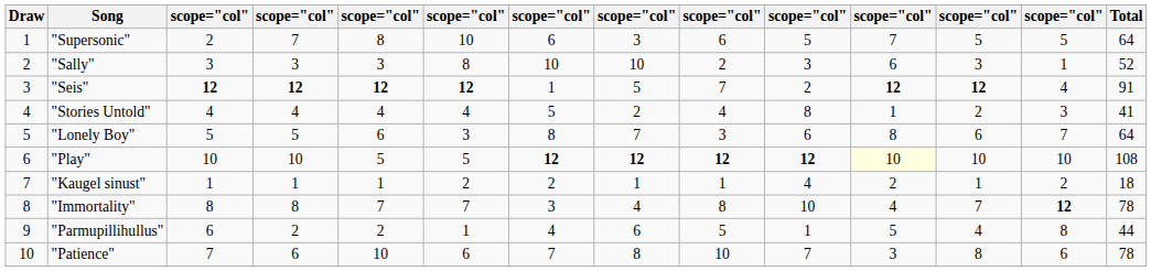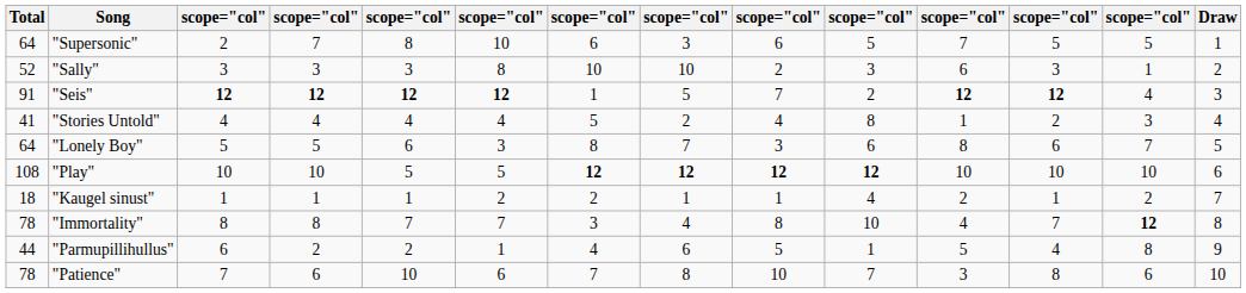columns swapped: Draw <-> Total
"Play" | column 11: lightyellow background -> no background
